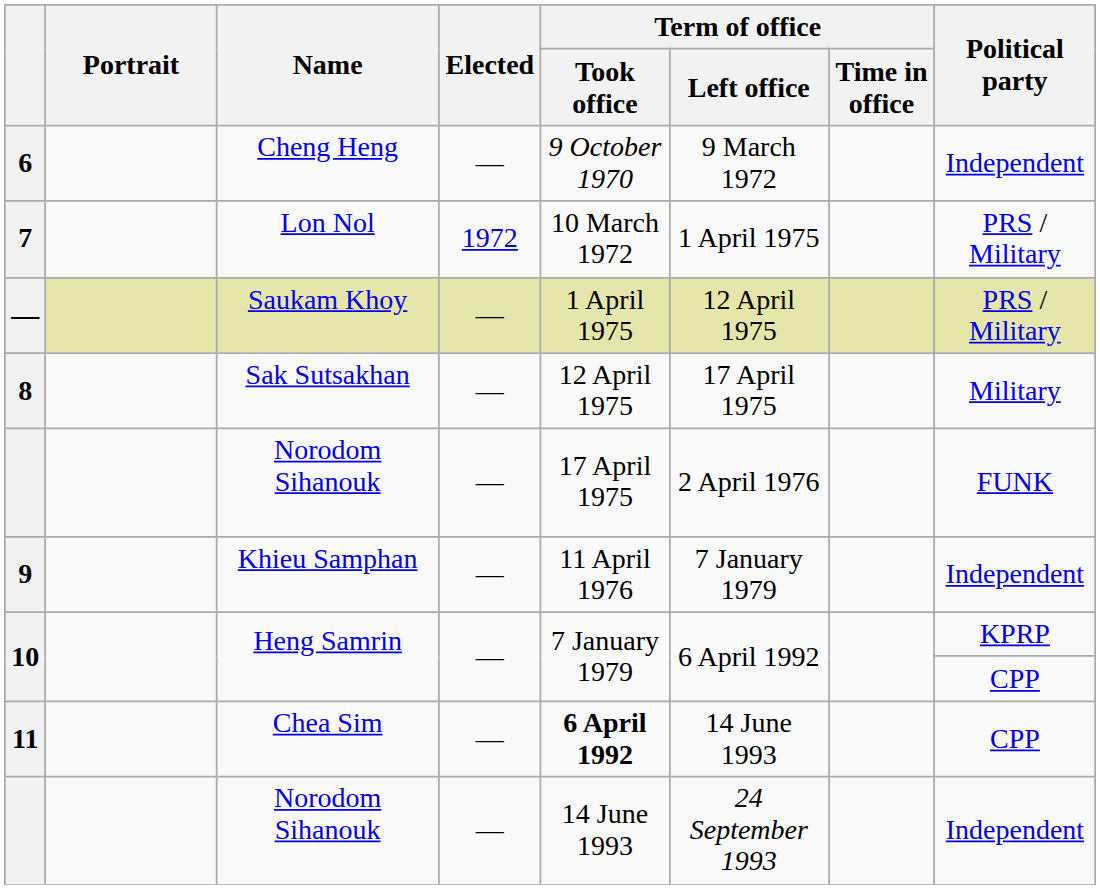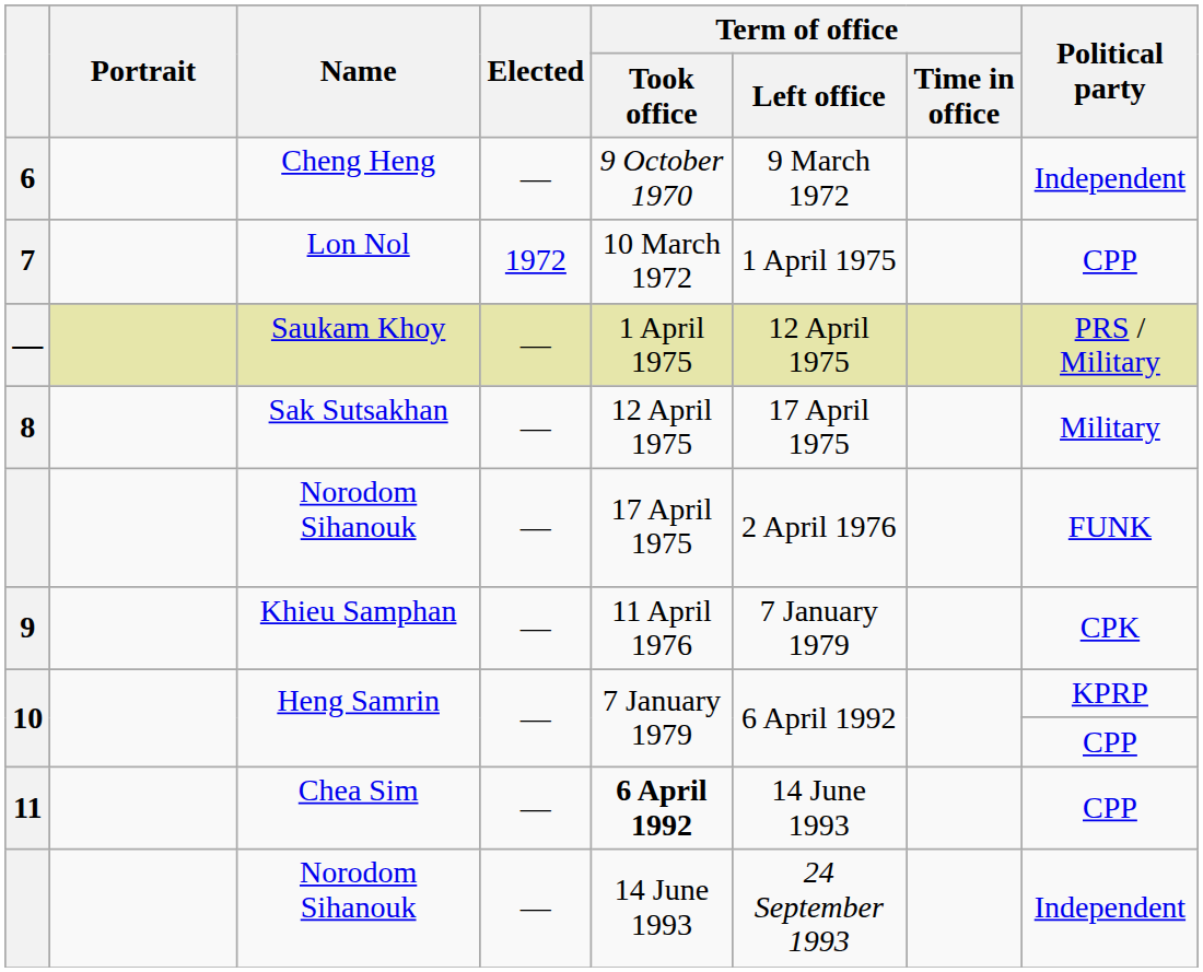7 | Political party: PRS / Military -> CPP
9 | Political party: Independent -> CPK
